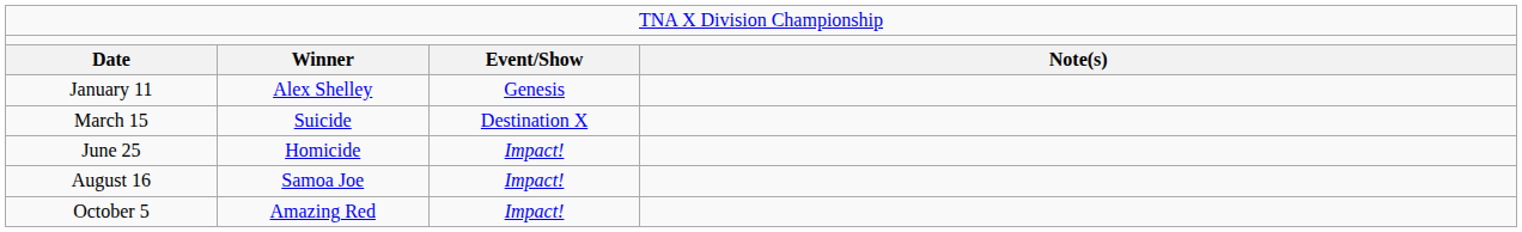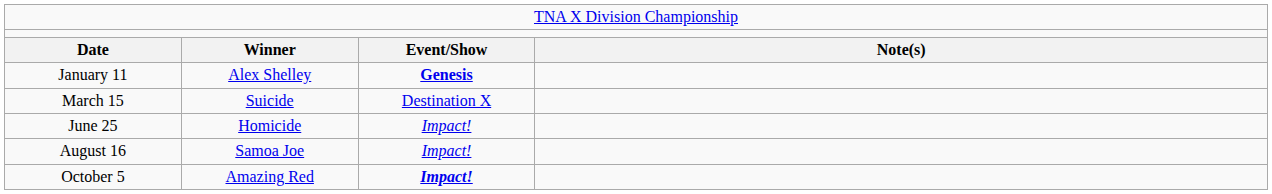January 11 | column 3: normal -> bold
October 5 | column 3: normal -> bold
